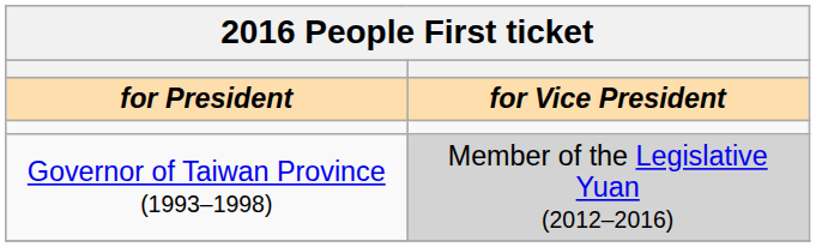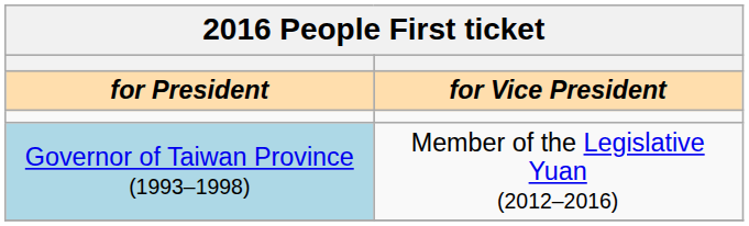Governor of Taiwan Province (1993–1998) | column 1: no background -> lightblue background
Governor of Taiwan Province (1993–1998) | column 2: lightgrey background -> no background
